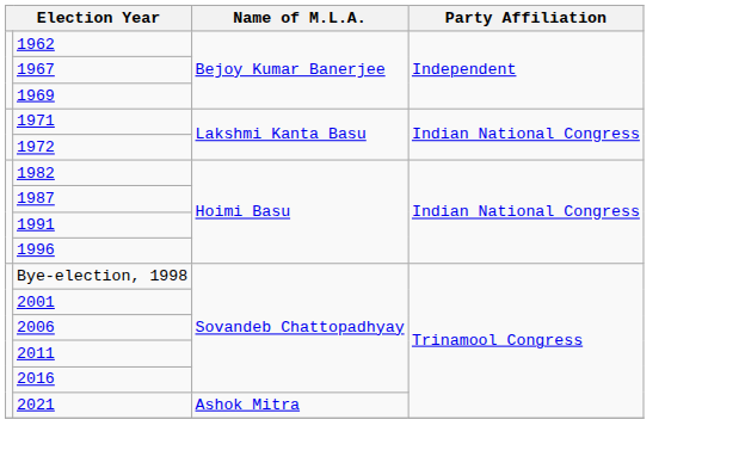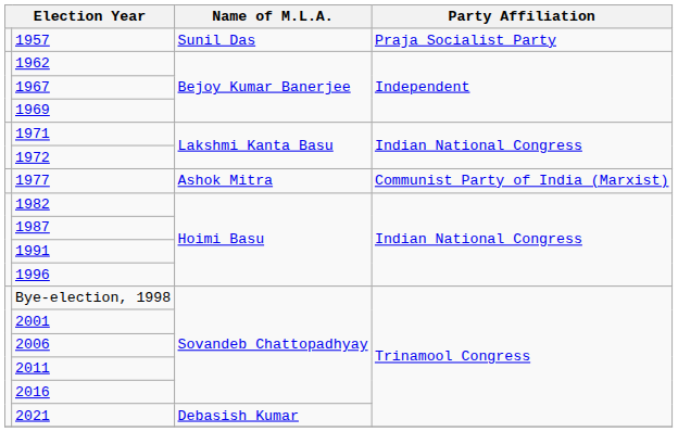+ row: 1957 | Sunil Das | Praja Socialist Party
+ row: 1977 | Ashok Mitra | Communist Party of India (Marxist)
2021 | Name of M.L.A.: Ashok Mitra -> Debasish Kumar
